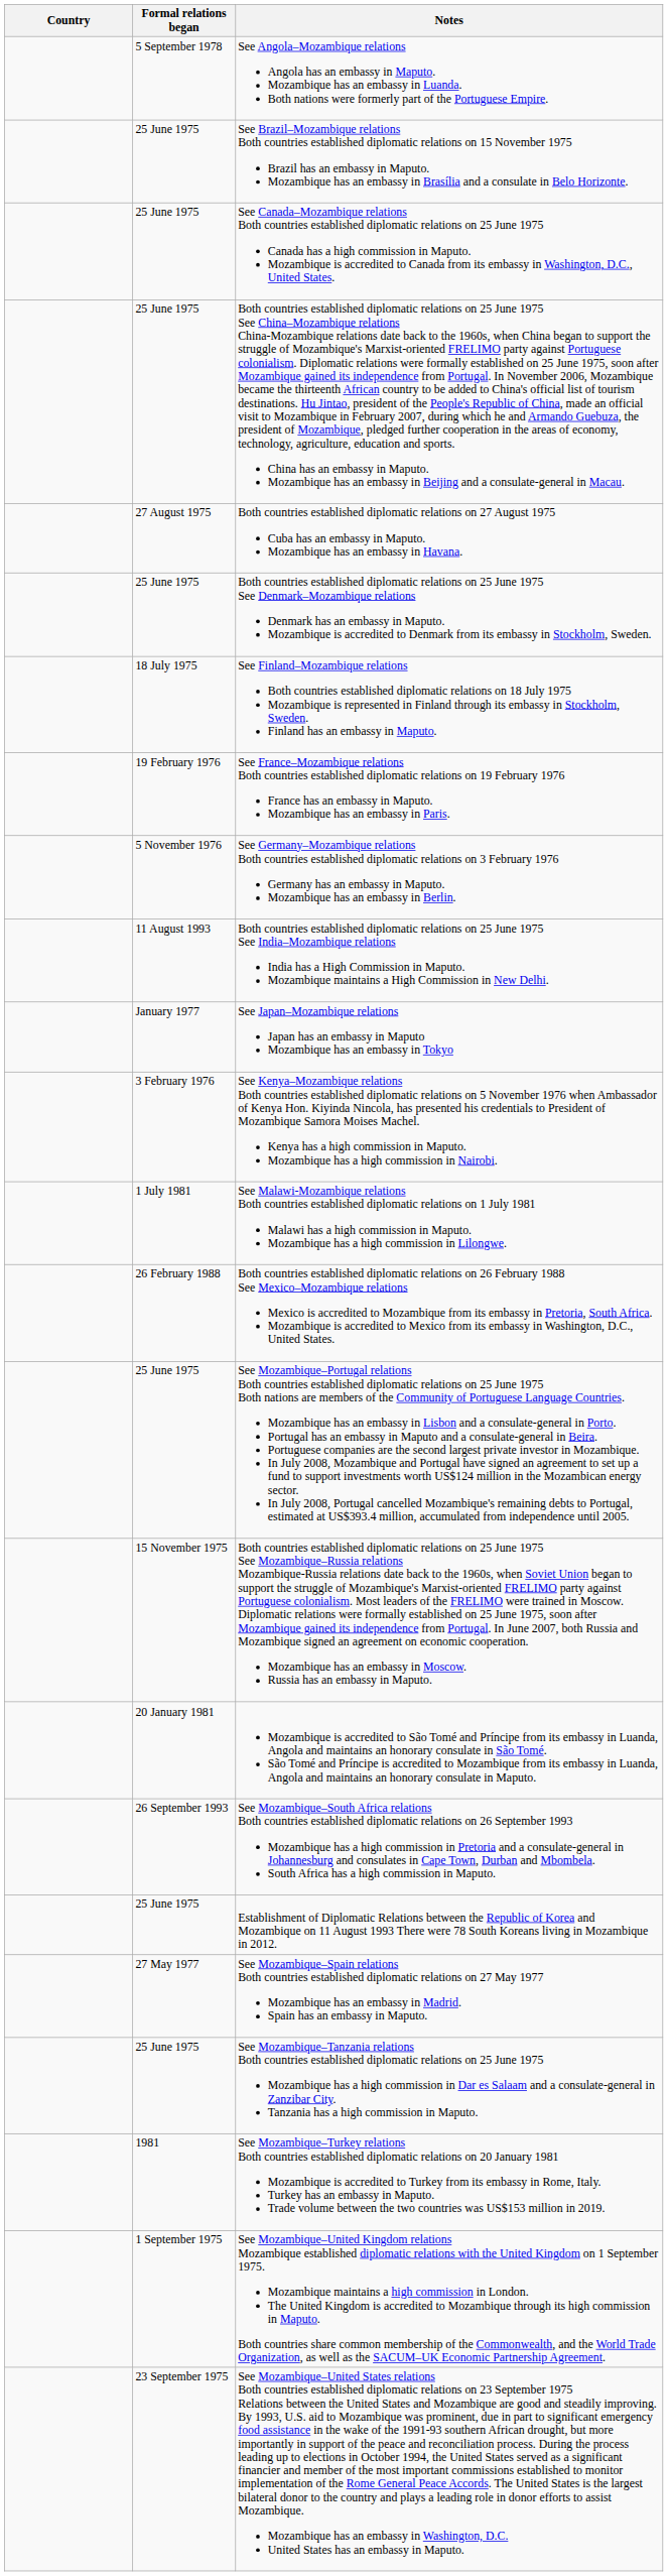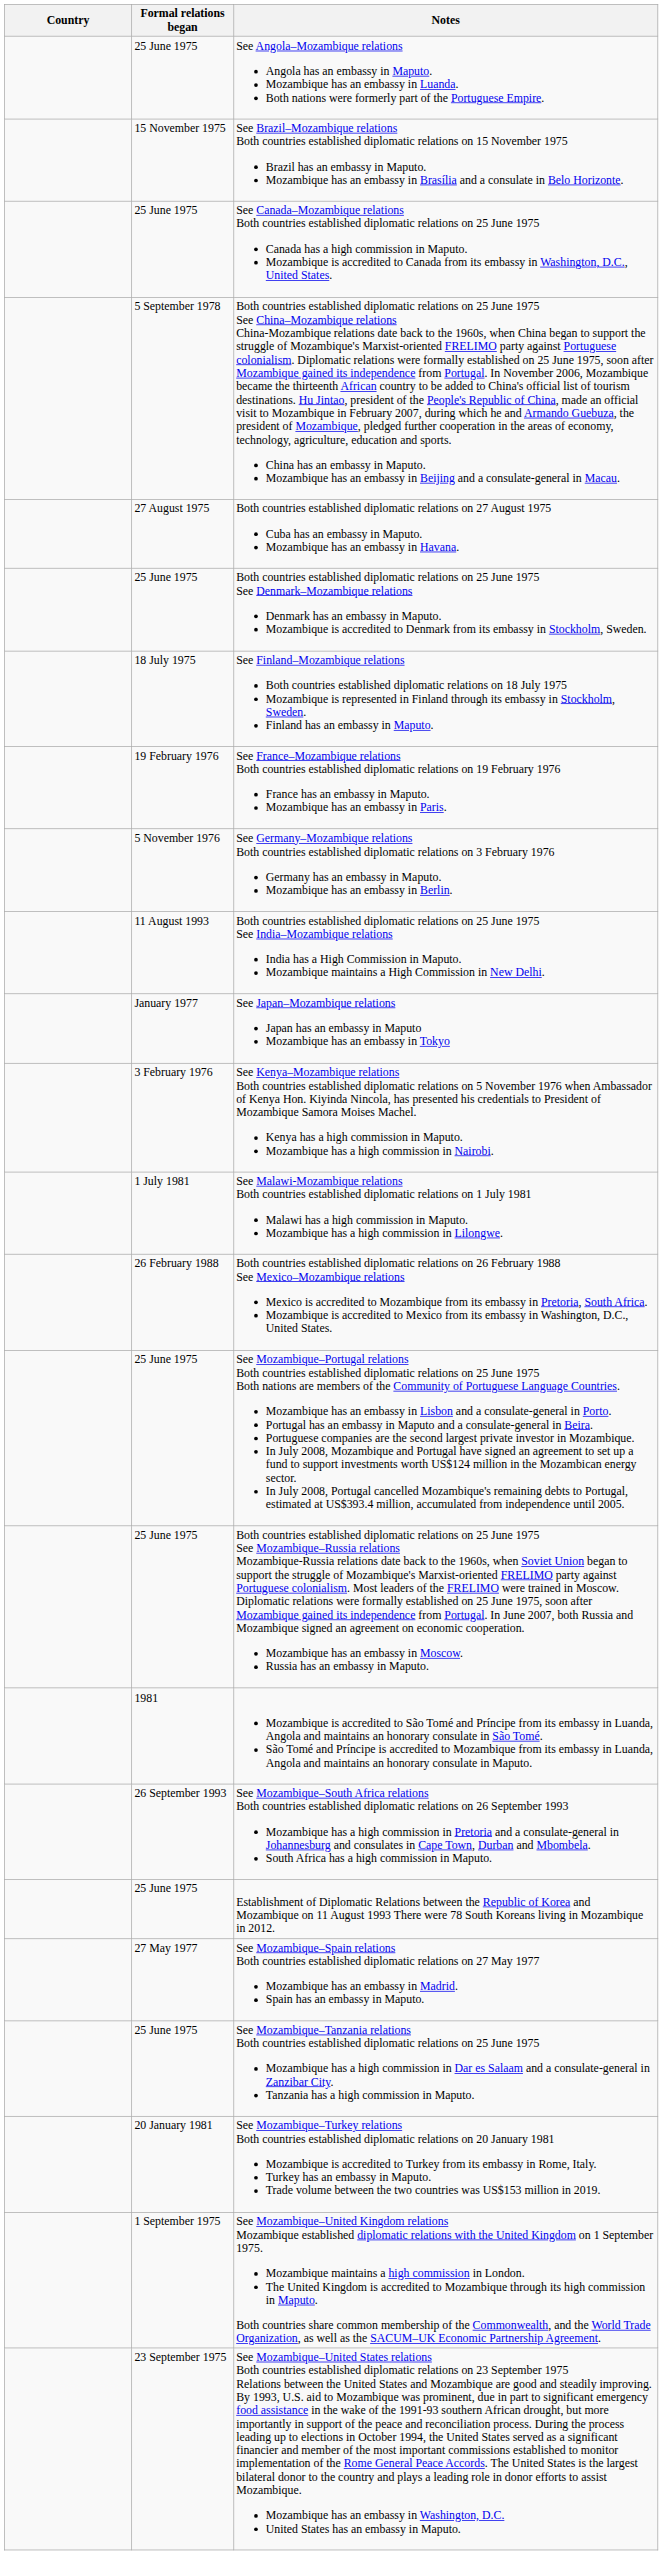row 2 | Formal relations began: 5 September 1978 -> 25 June 1975
row 3 | Formal relations began: 25 June 1975 -> 15 November 1975
row 5 | Formal relations began: 25 June 1975 -> 5 September 1978
row 17 | Formal relations began: 15 November 1975 -> 25 June 1975
row 18 | Formal relations began: 20 January 1981 -> 1981
row 23 | Formal relations began: 1981 -> 20 January 1981
